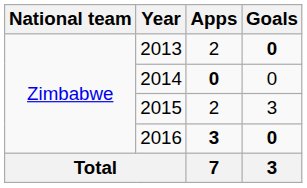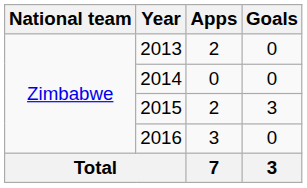2013 | Goals: bold -> normal
2014 | Apps: bold -> normal
2016 | Apps: bold -> normal
2016 | Goals: bold -> normal
